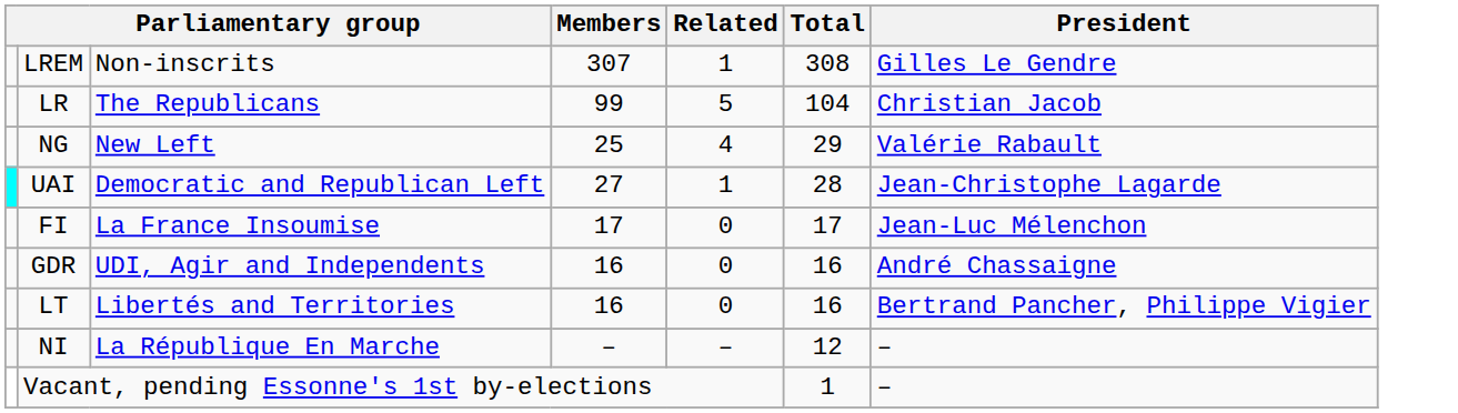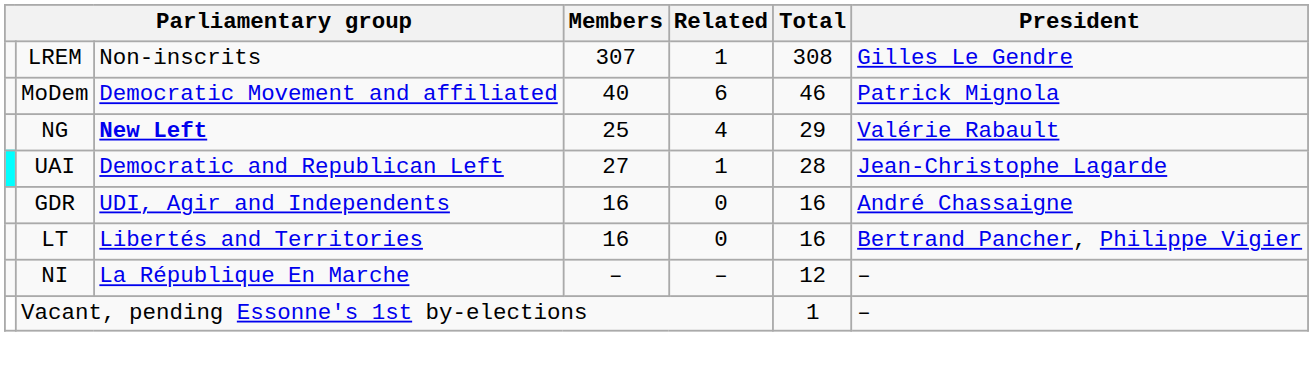- row: LR | The Republicans | 99 | 5 | 104 | Christian Jacob
+ row: MoDem | Democratic Movement and affiliated | 40 | 6 | 46 | Patrick Mignola
NG | column 3: normal -> bold
- row: FI | La France Insoumise | 17 | 0 | 17 | Jean-Luc Mélenchon
